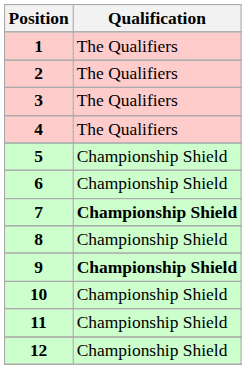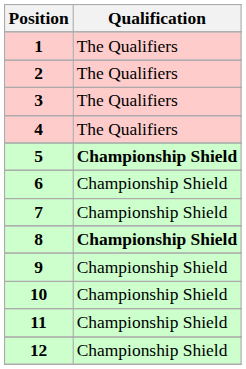5 | Qualification: normal -> bold
7 | Qualification: bold -> normal
8 | Qualification: normal -> bold
9 | Qualification: bold -> normal
